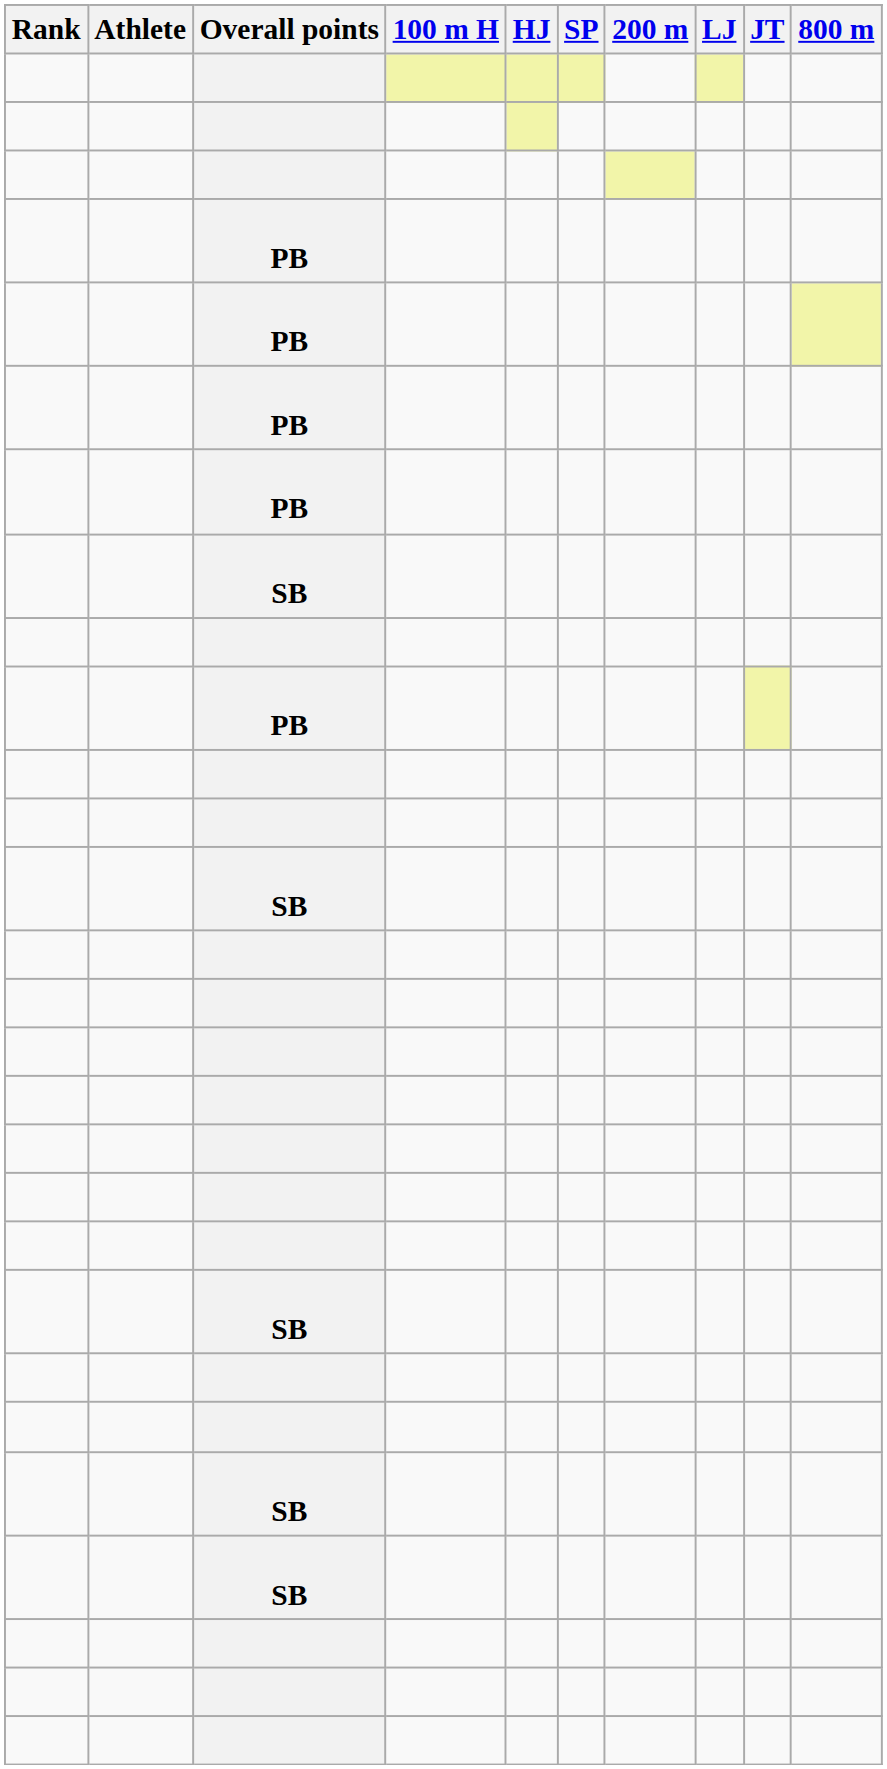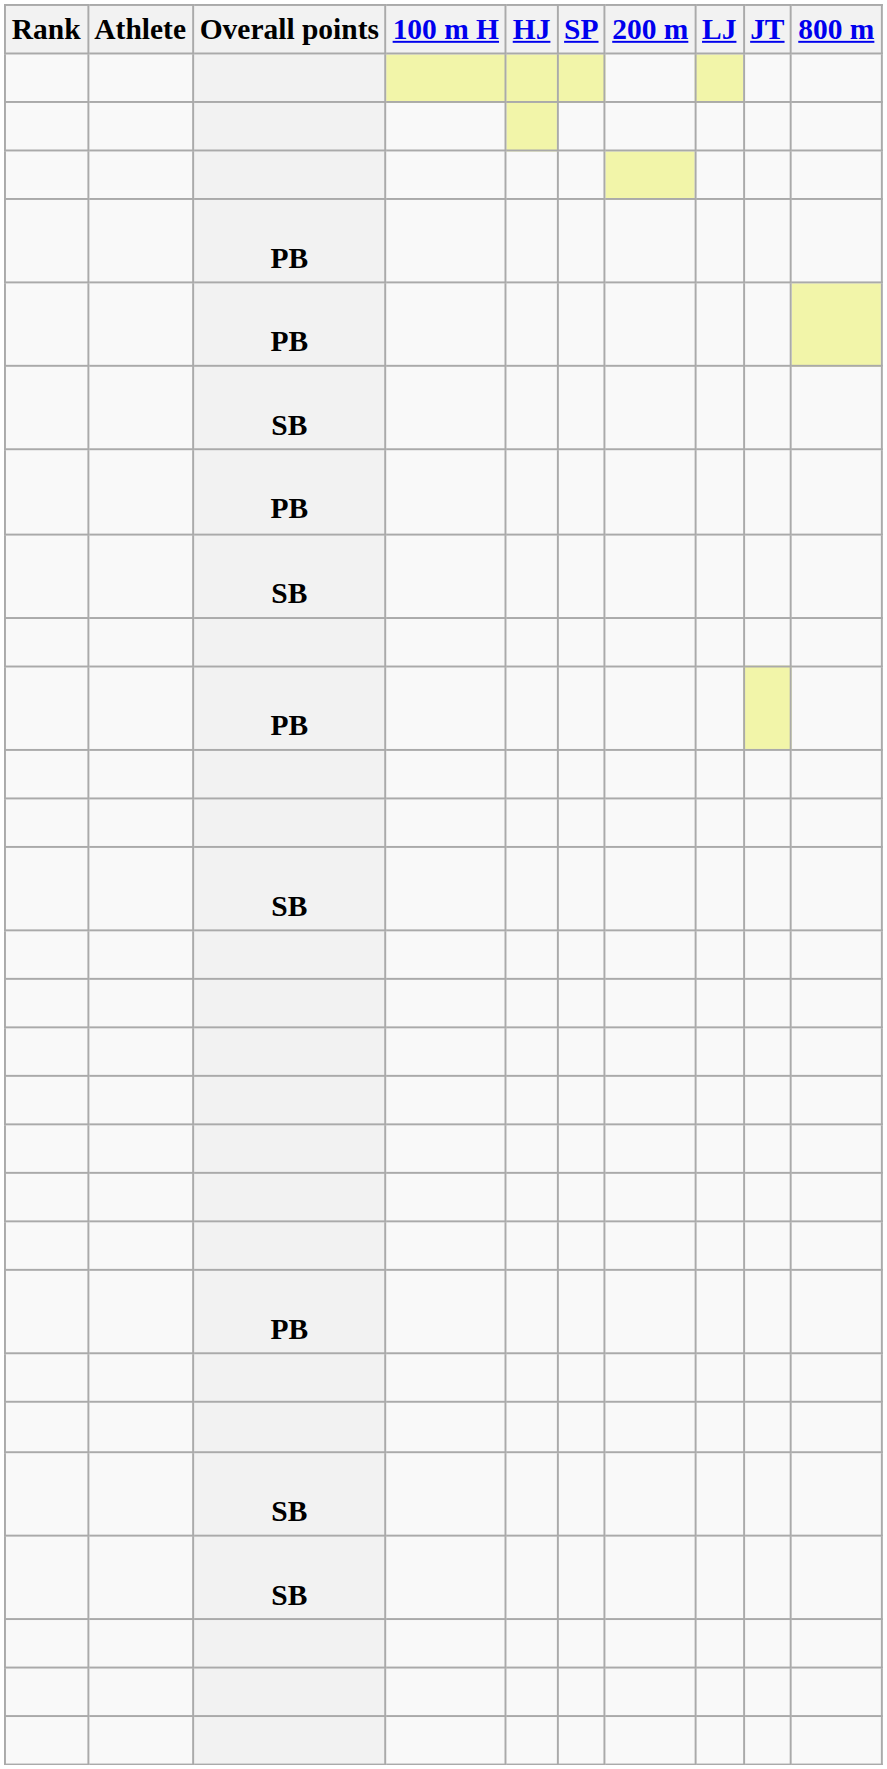row 7 | Overall points: PB -> SB
row 22 | Overall points: SB -> PB
